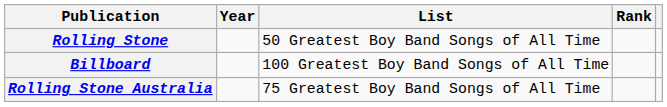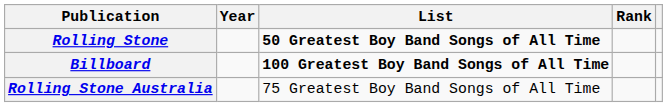row 2 | List: normal -> bold
row 3 | List: normal -> bold
